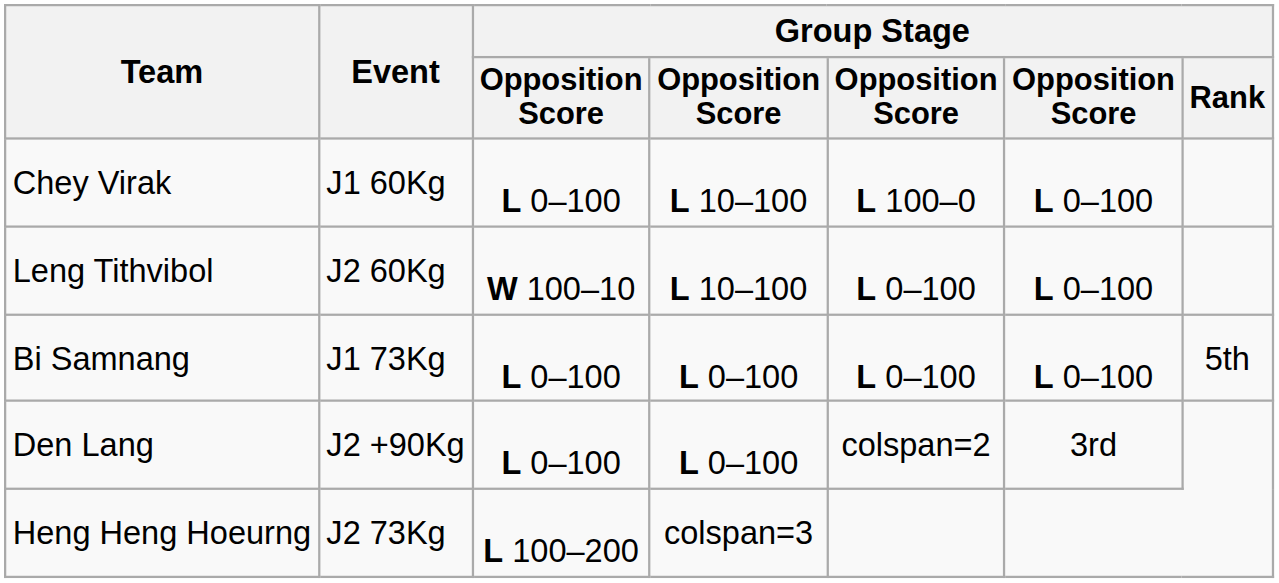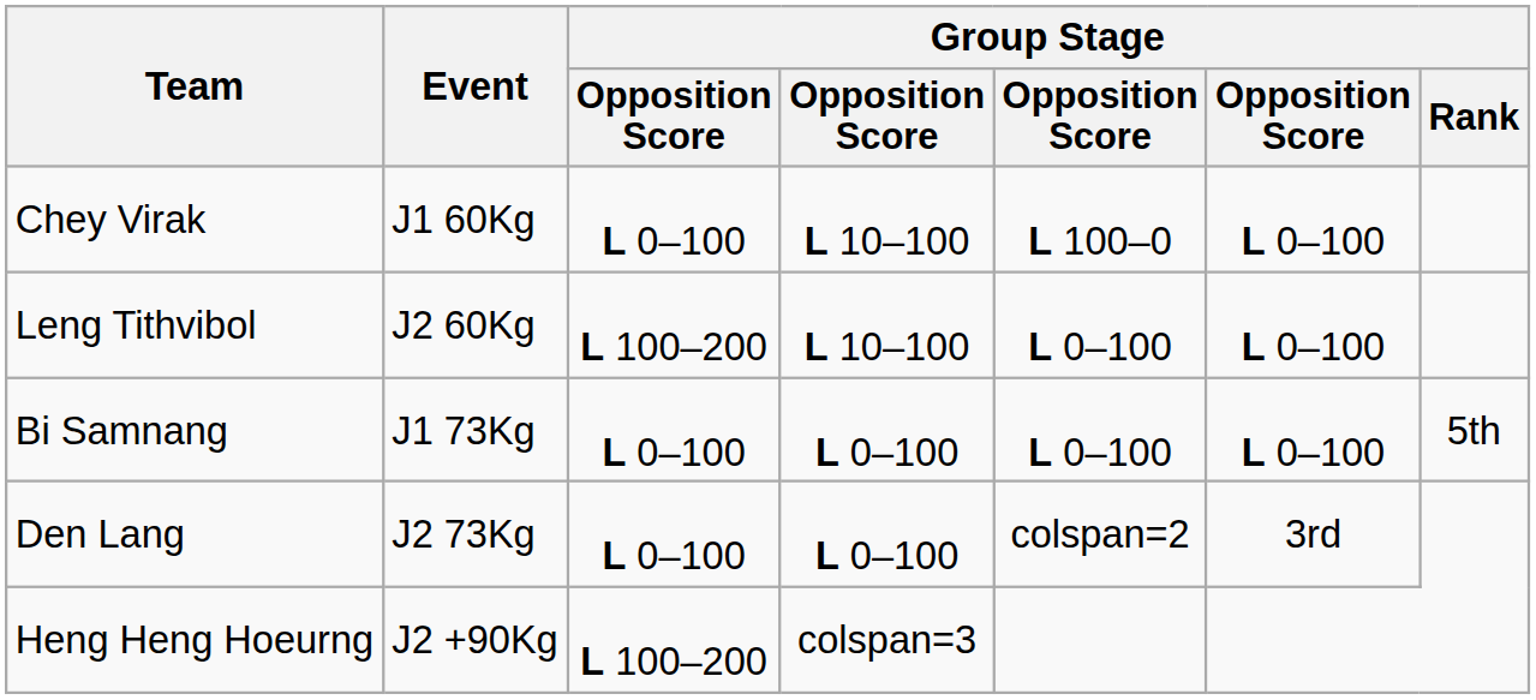Leng Tithvibol | column 3: W 100–10 -> L 100–200
Den Lang | Event: J2 +90Kg -> J2 73Kg
Heng Heng Hoeurng | Event: J2 73Kg -> J2 +90Kg
